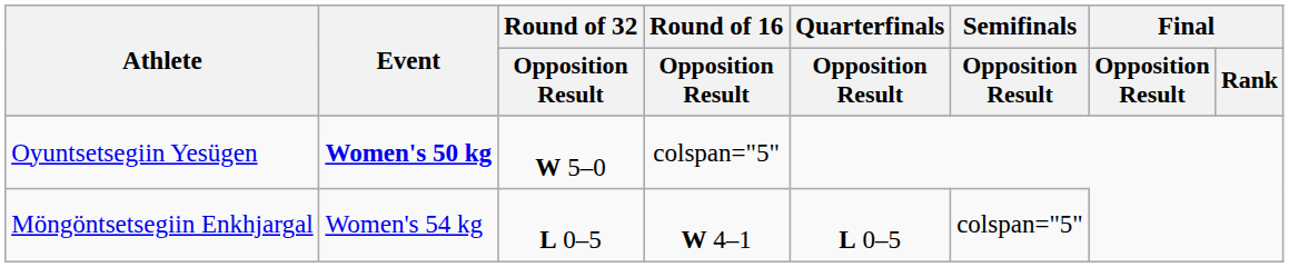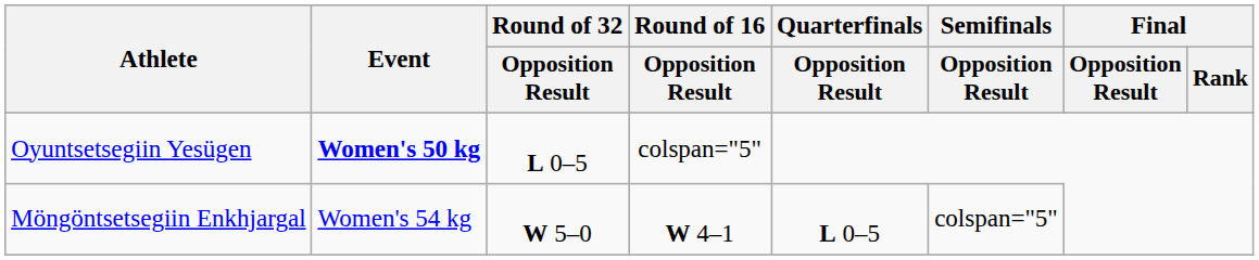Oyuntsetsegiin Yesügen | Round of 32 / Opposition Result: W 5–0 -> L 0–5
Möngöntsetsegiin Enkhjargal | Round of 32 / Opposition Result: L 0–5 -> W 5–0
